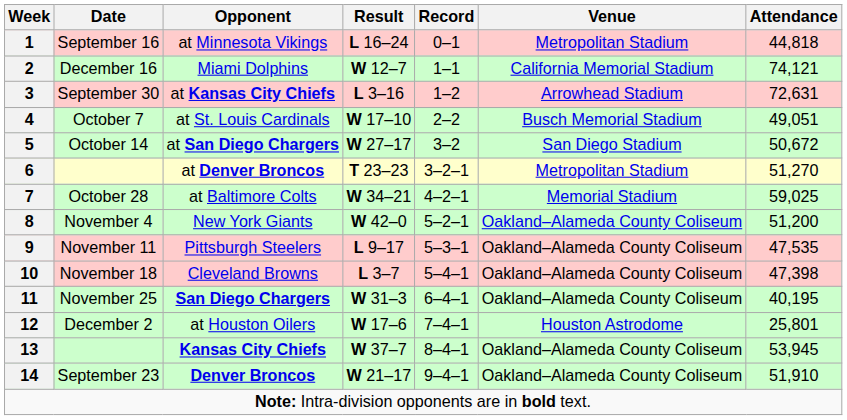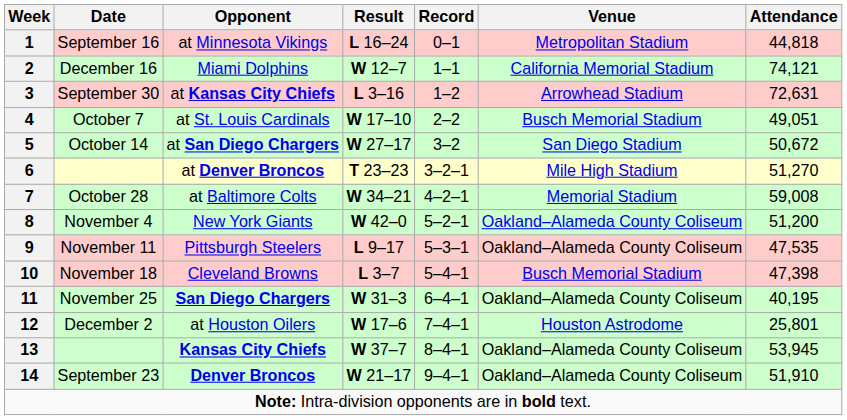6 | Venue: Metropolitan Stadium -> Mile High Stadium
7 | Attendance: 59,025 -> 59,008
10 | Venue: Oakland–Alameda County Coliseum -> Busch Memorial Stadium
